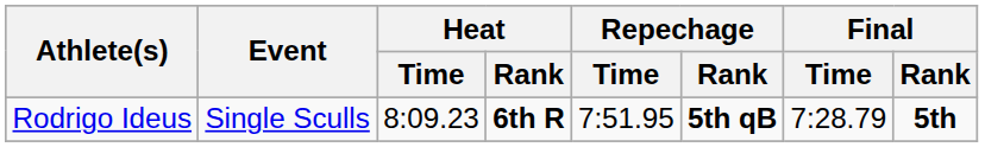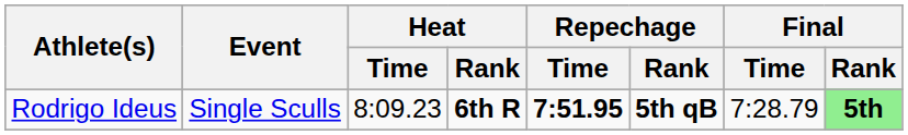Rodrigo Ideus | Repechage / Time: normal -> bold
Rodrigo Ideus | Final / Rank: no background -> lightgreen background
